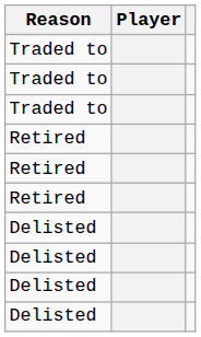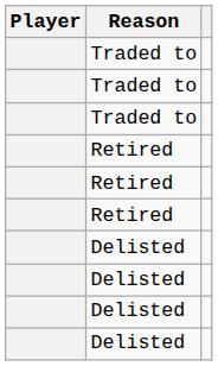columns swapped: Player <-> Reason
